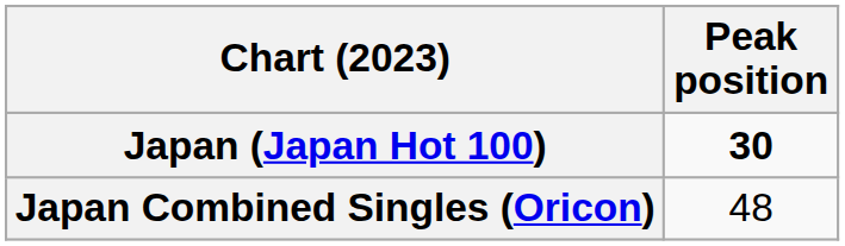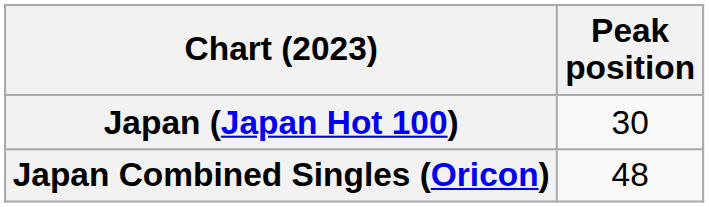Japan (Japan Hot 100) | Peak position: bold -> normal
